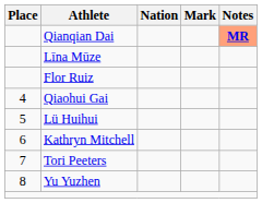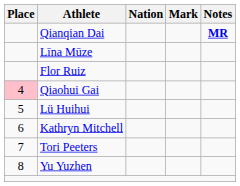Qianqian Dai | Notes: lightsalmon background -> no background
Qiaohui Gai | Place: no background -> pink background
